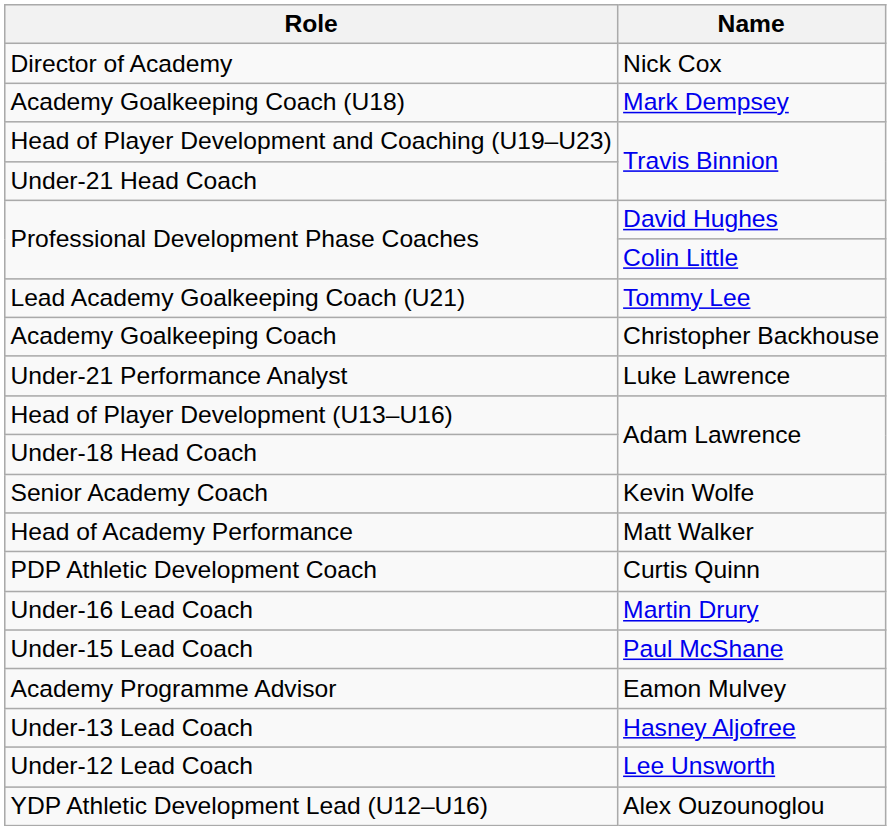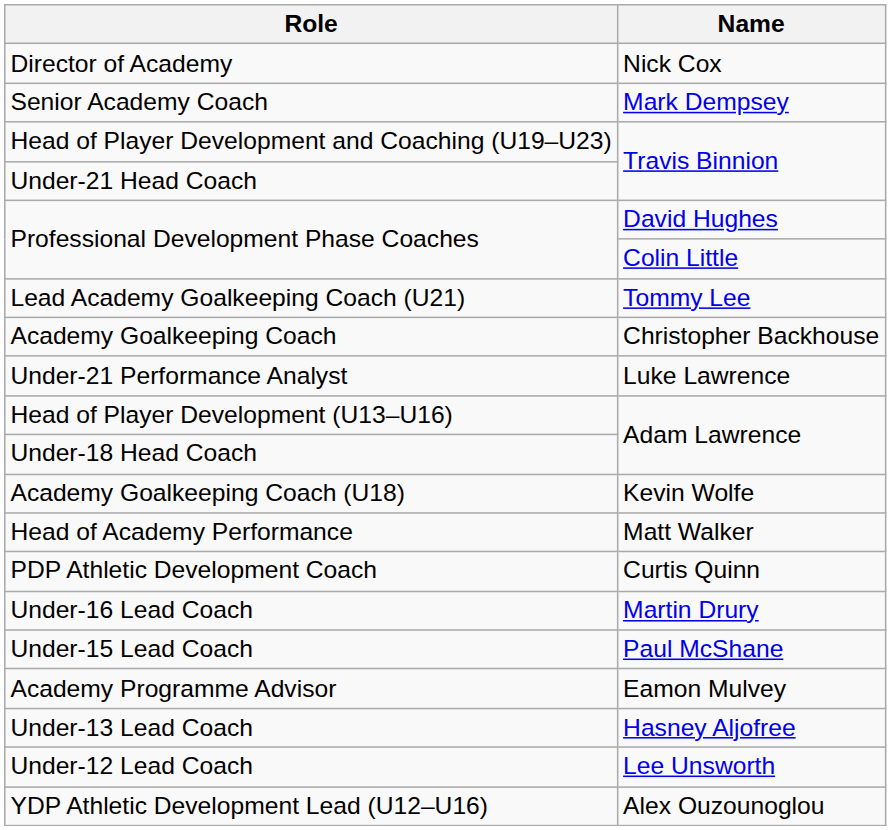row 3 | Role: Academy Goalkeeping Coach (U18) -> Senior Academy Coach
row 13 | Role: Senior Academy Coach -> Academy Goalkeeping Coach (U18)
